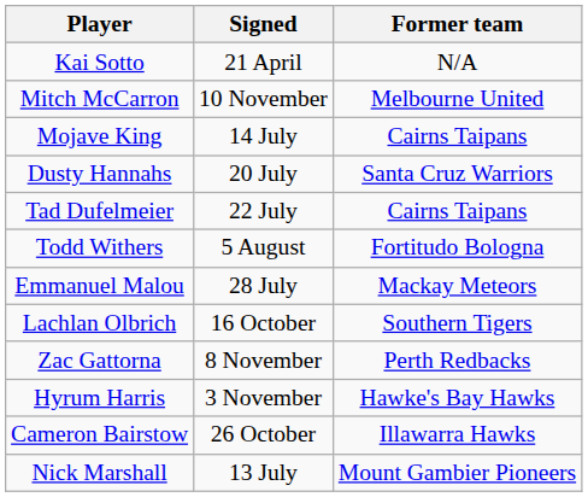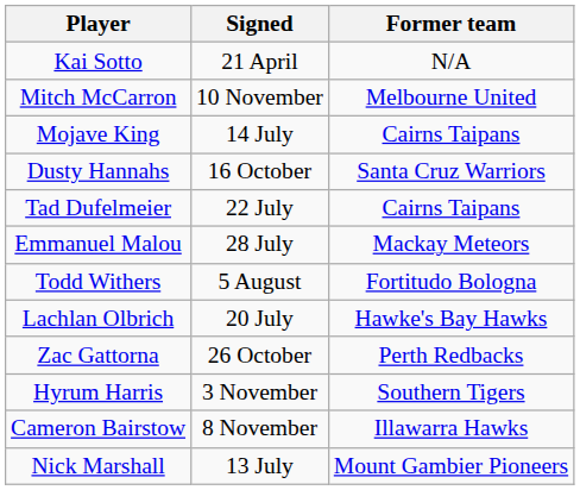Dusty Hannahs | Signed: 20 July -> 16 October
rows swapped: Emmanuel Malou <-> Todd Withers
Lachlan Olbrich | Signed: 16 October -> 20 July
Lachlan Olbrich | Former team: Southern Tigers -> Hawke's Bay Hawks
Zac Gattorna | Signed: 8 November -> 26 October
Hyrum Harris | Former team: Hawke's Bay Hawks -> Southern Tigers
Cameron Bairstow | Signed: 26 October -> 8 November
